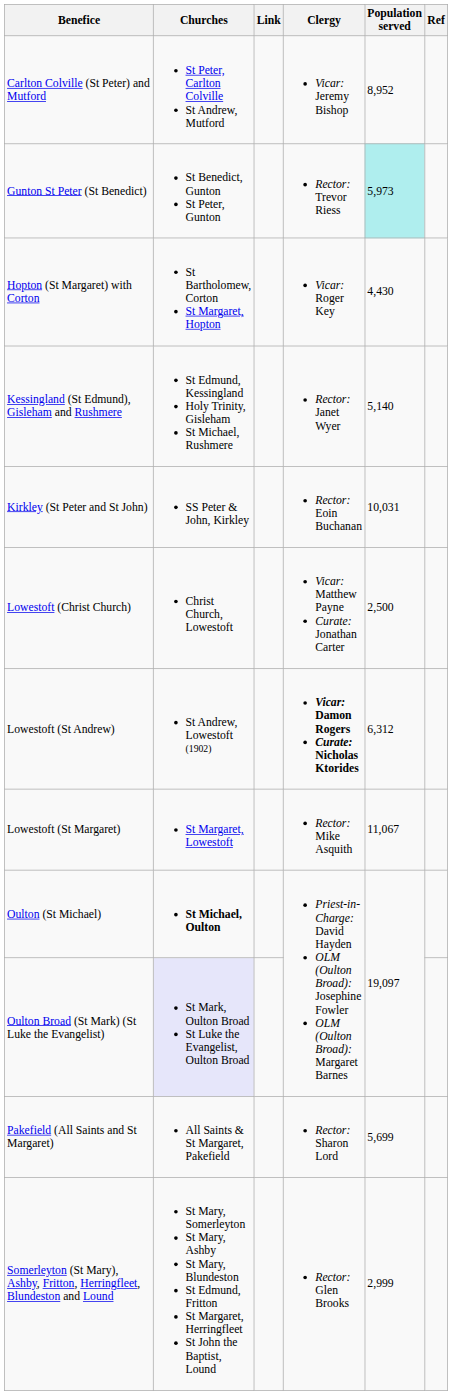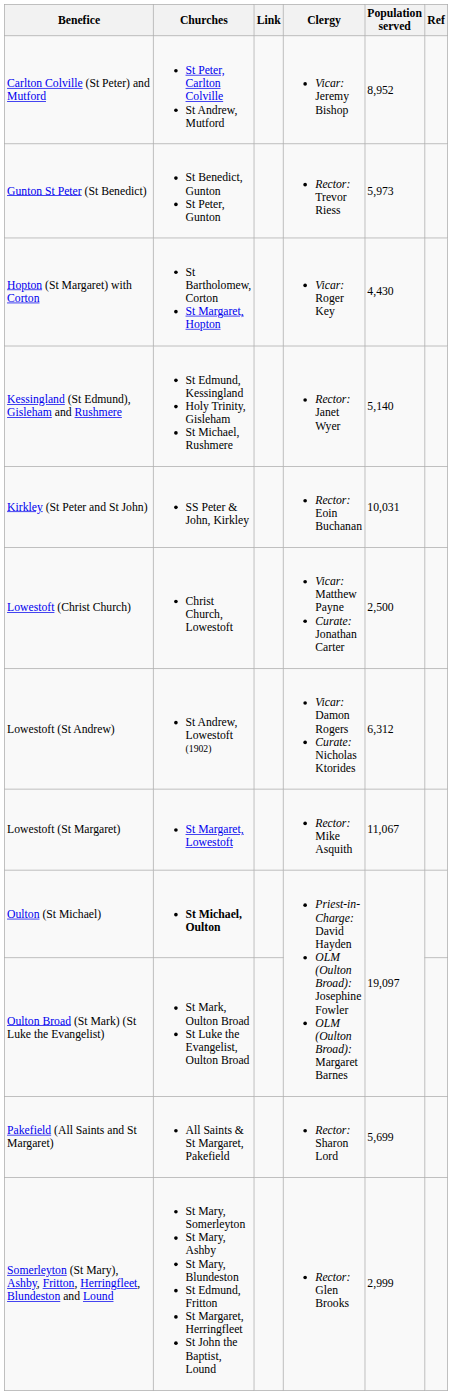Gunton St Peter (St Benedict) | Population served: paleturquoise background -> no background
Lowestoft (St Andrew) | Clergy: bold -> normal
Oulton Broad (St Mark) (St Luke the Evangelist) | Churches: lavender background -> no background
